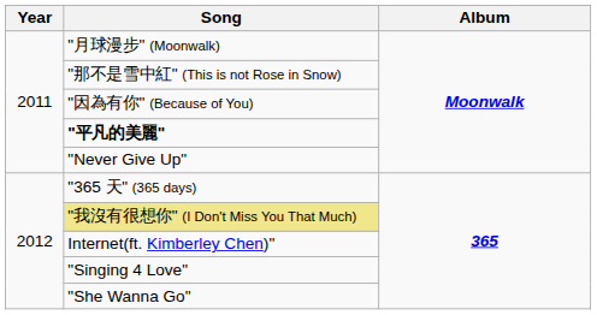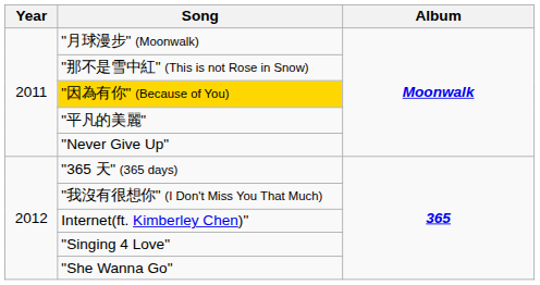"因為有你" (Because of You) | Song: no background -> gold background
"平凡的美麗" | Song: bold -> normal
"我沒有很想你" (I Don't Miss You That Much) | Song: khaki background -> no background
